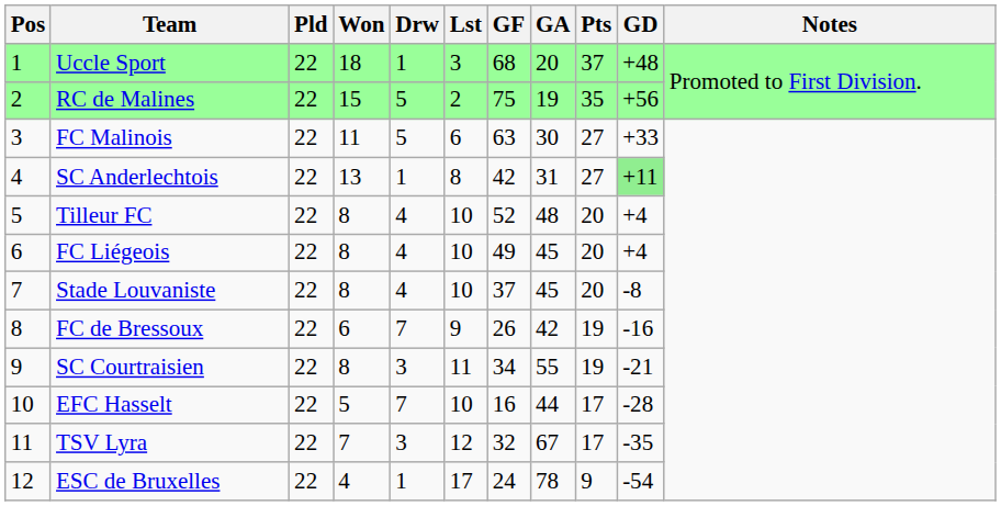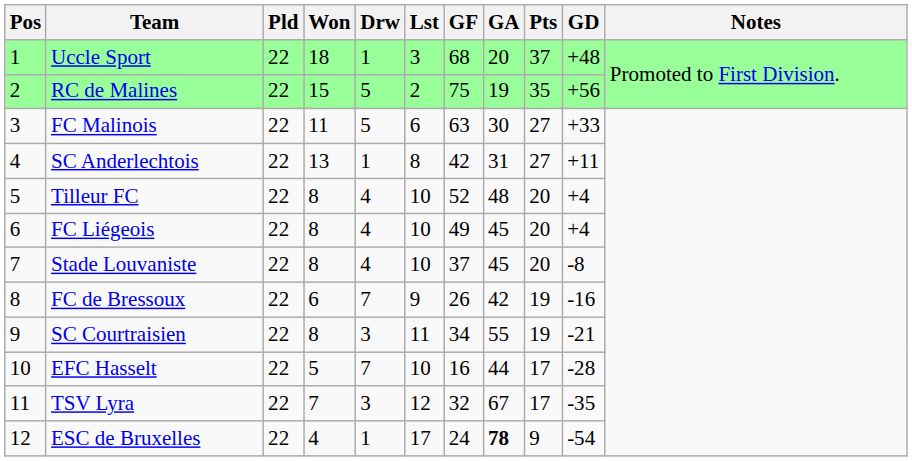SC Anderlechtois | GD: lightgreen background -> no background
ESC de Bruxelles | GA: normal -> bold
